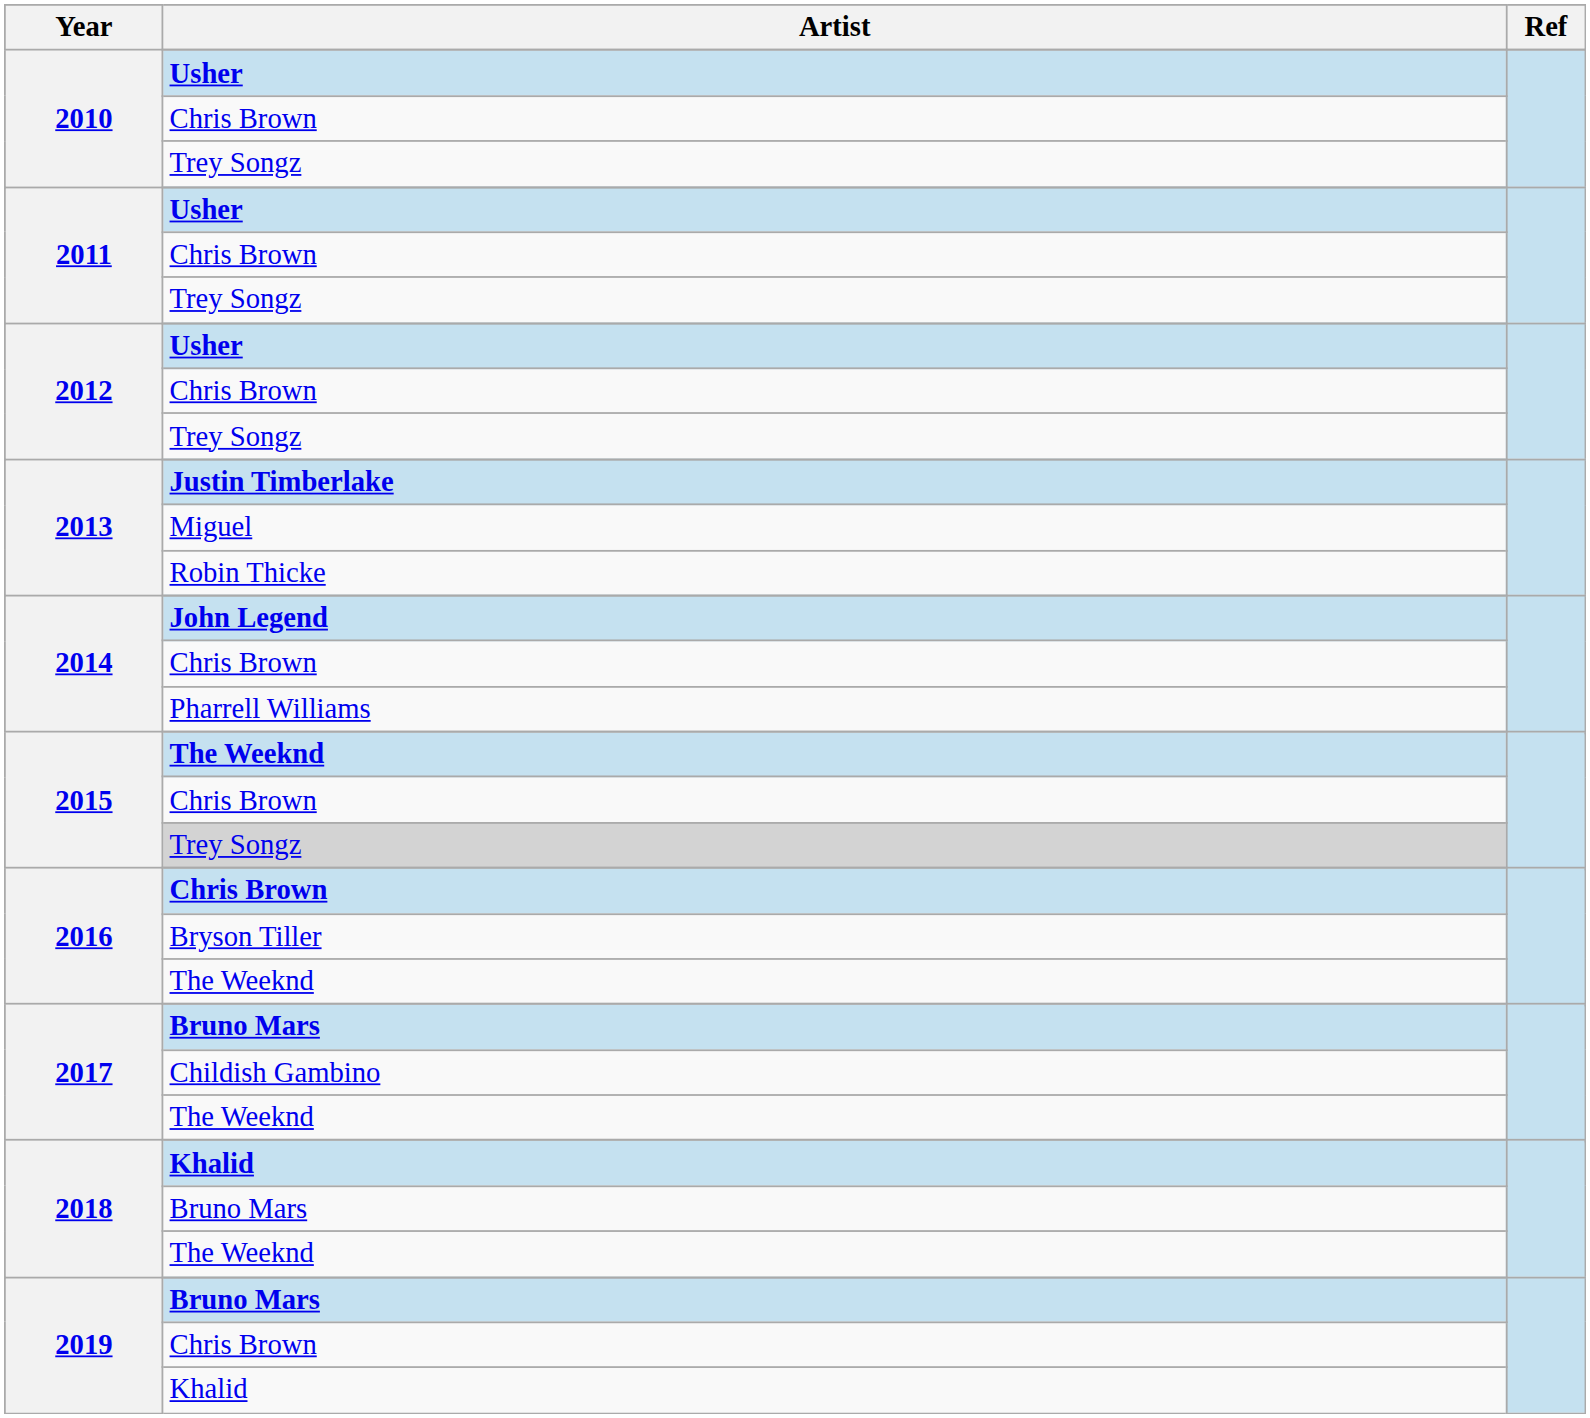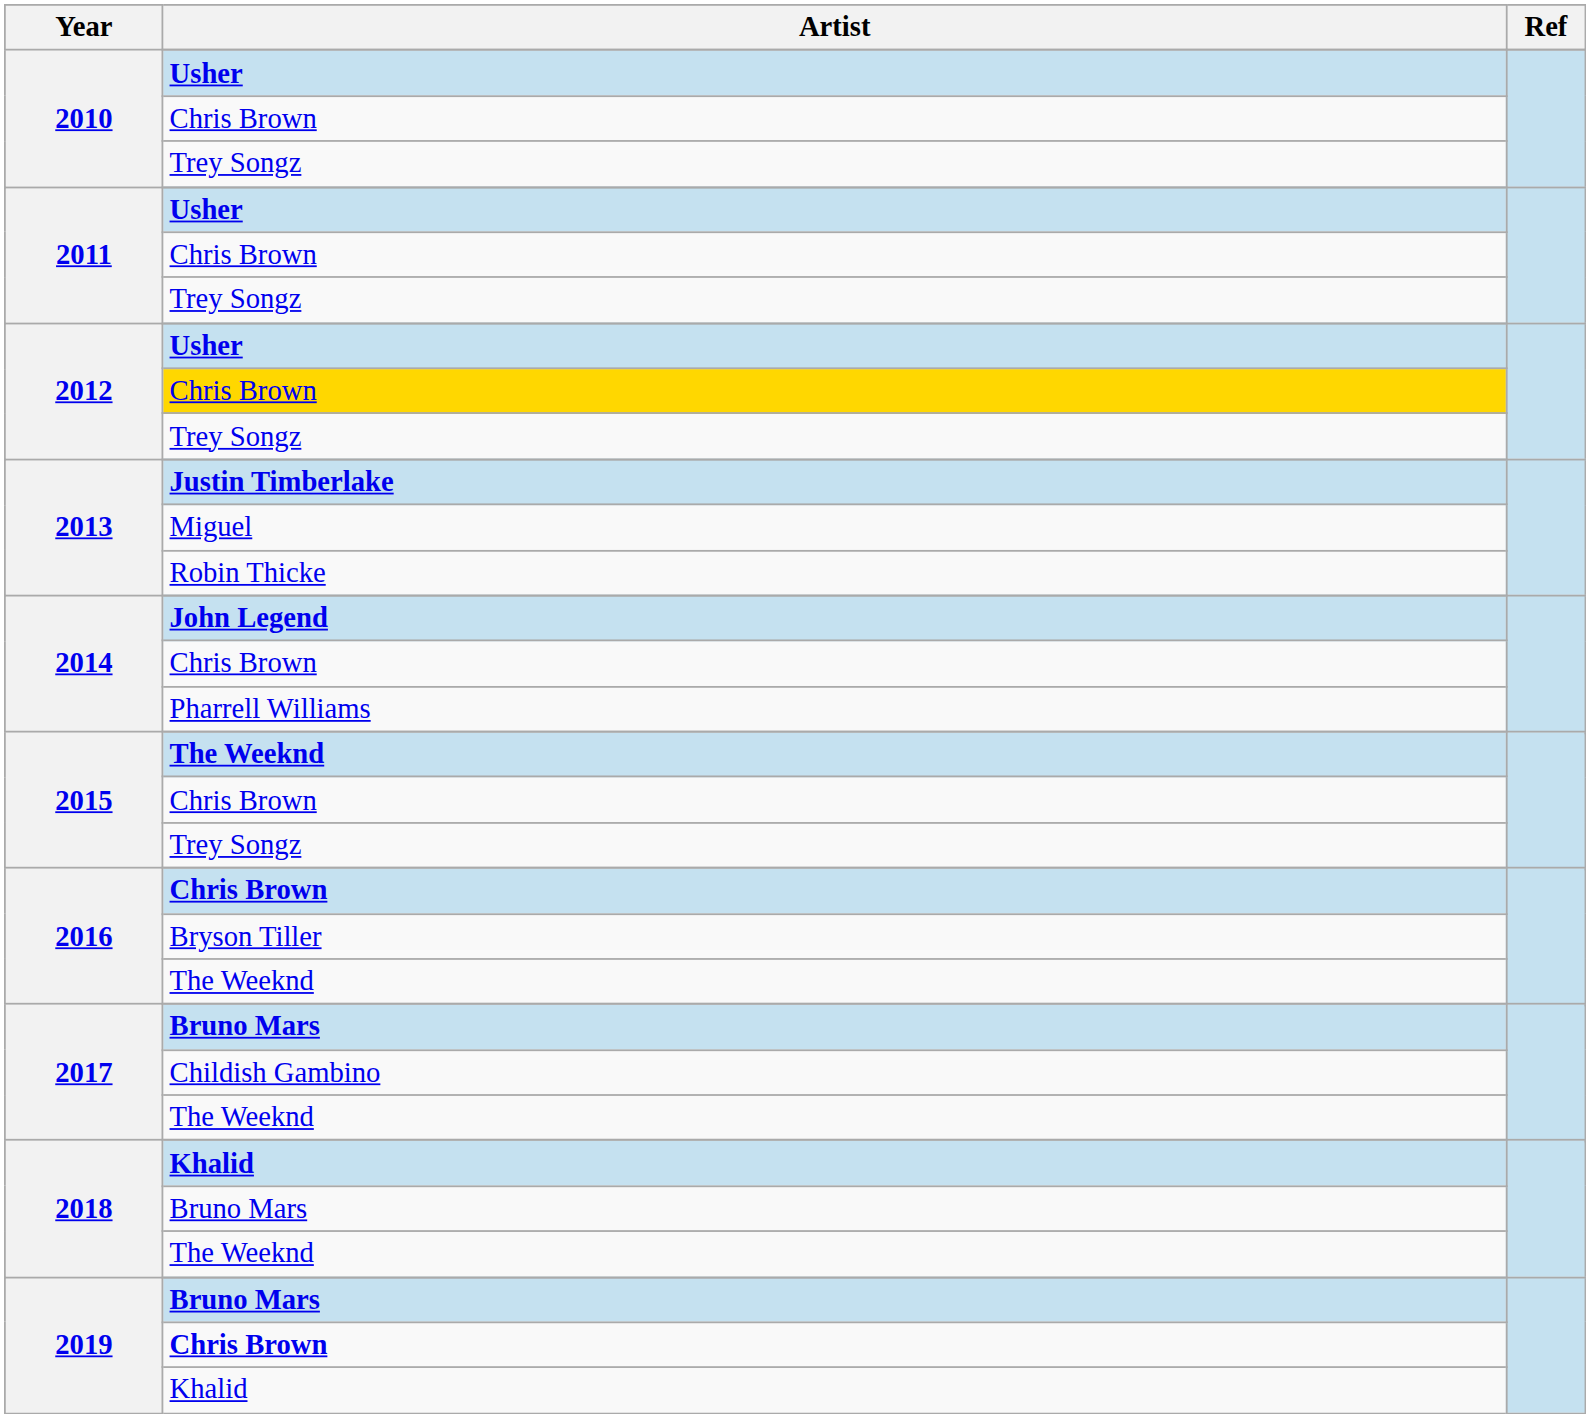2012 / Chris Brown | Artist: no background -> gold background
2015 / Trey Songz | Artist: lightgrey background -> no background
2019 / Chris Brown | Artist: normal -> bold
